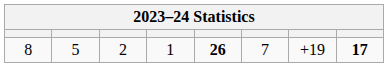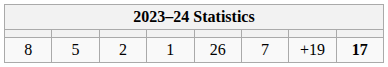8 | column 5: bold -> normal
